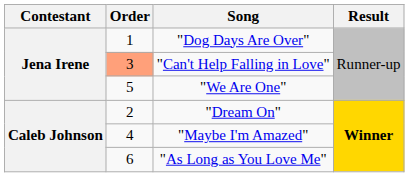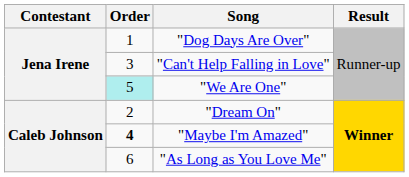"Can't Help Falling in Love" | Order: lightsalmon background -> no background
"We Are One" | Order: no background -> paleturquoise background
"Maybe I'm Amazed" | Order: normal -> bold
